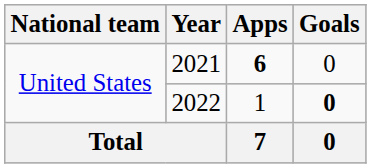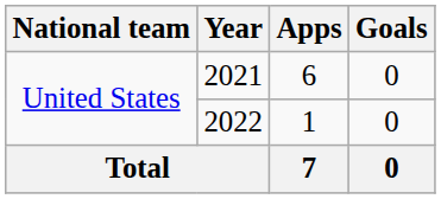2021 | Apps: bold -> normal
2022 | Goals: bold -> normal
